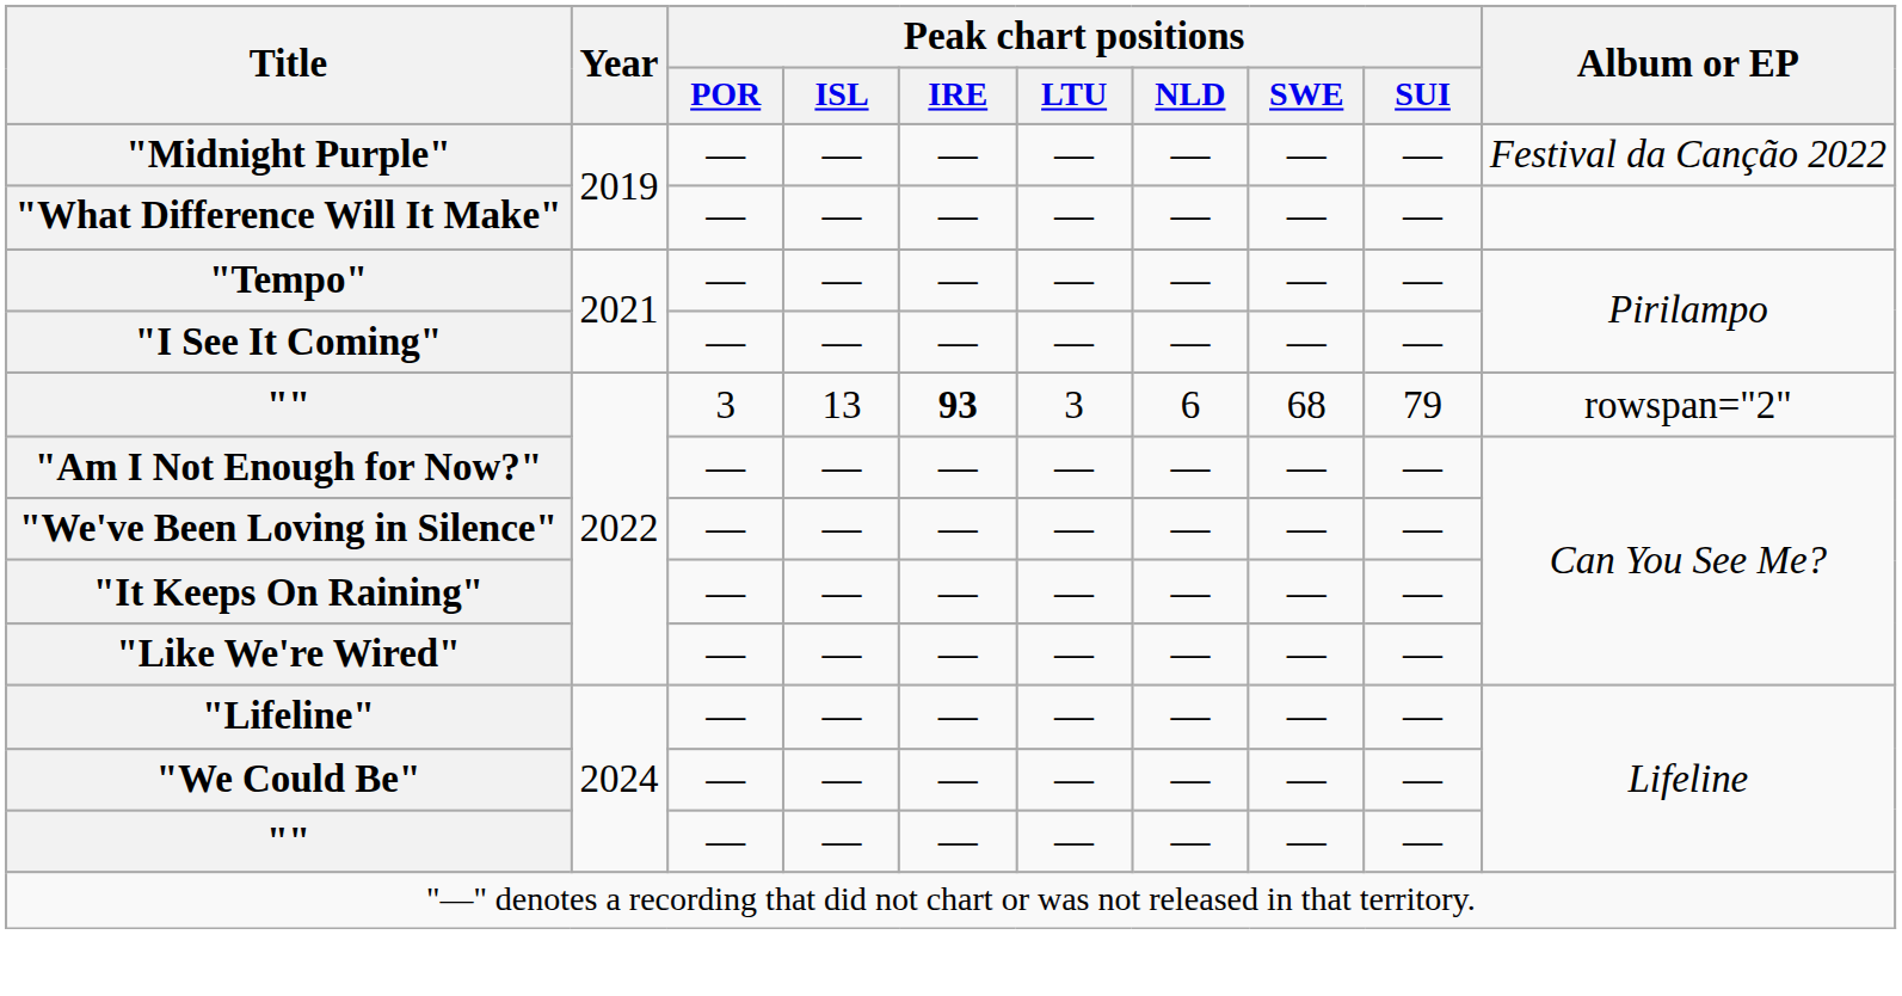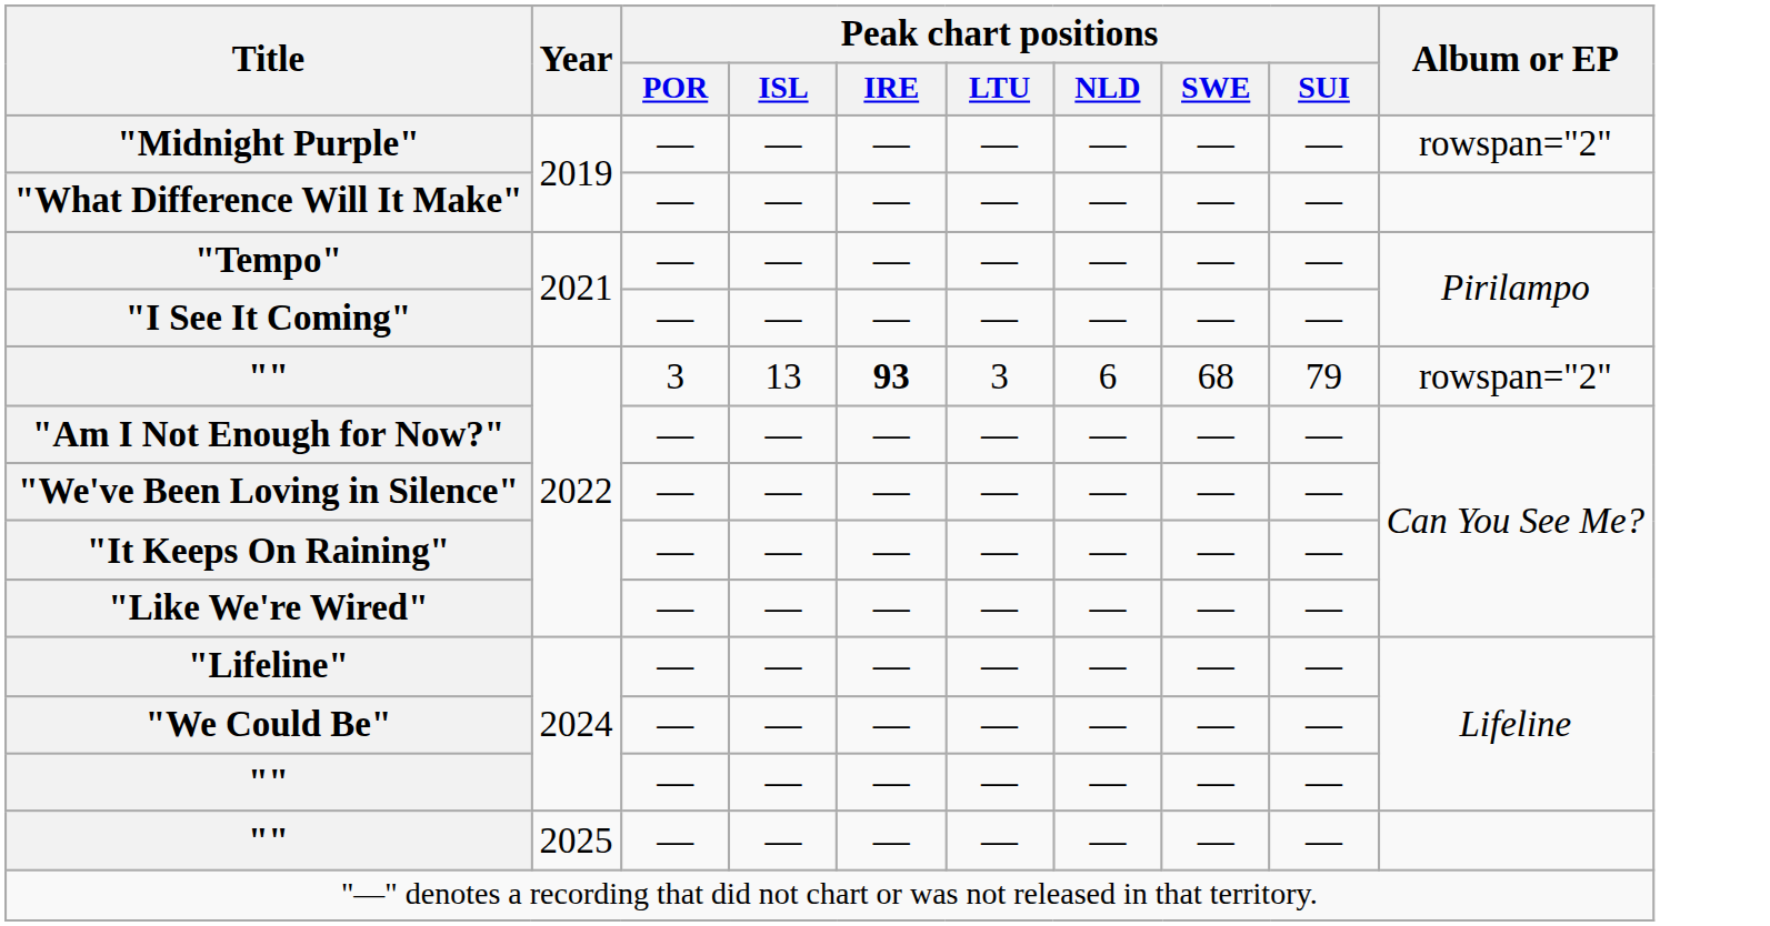"Midnight Purple" | Album or EP: Festival da Canção 2022 -> rowspan="2"
+ row: "" | 2025 | — | — | — | — | — | — | —
